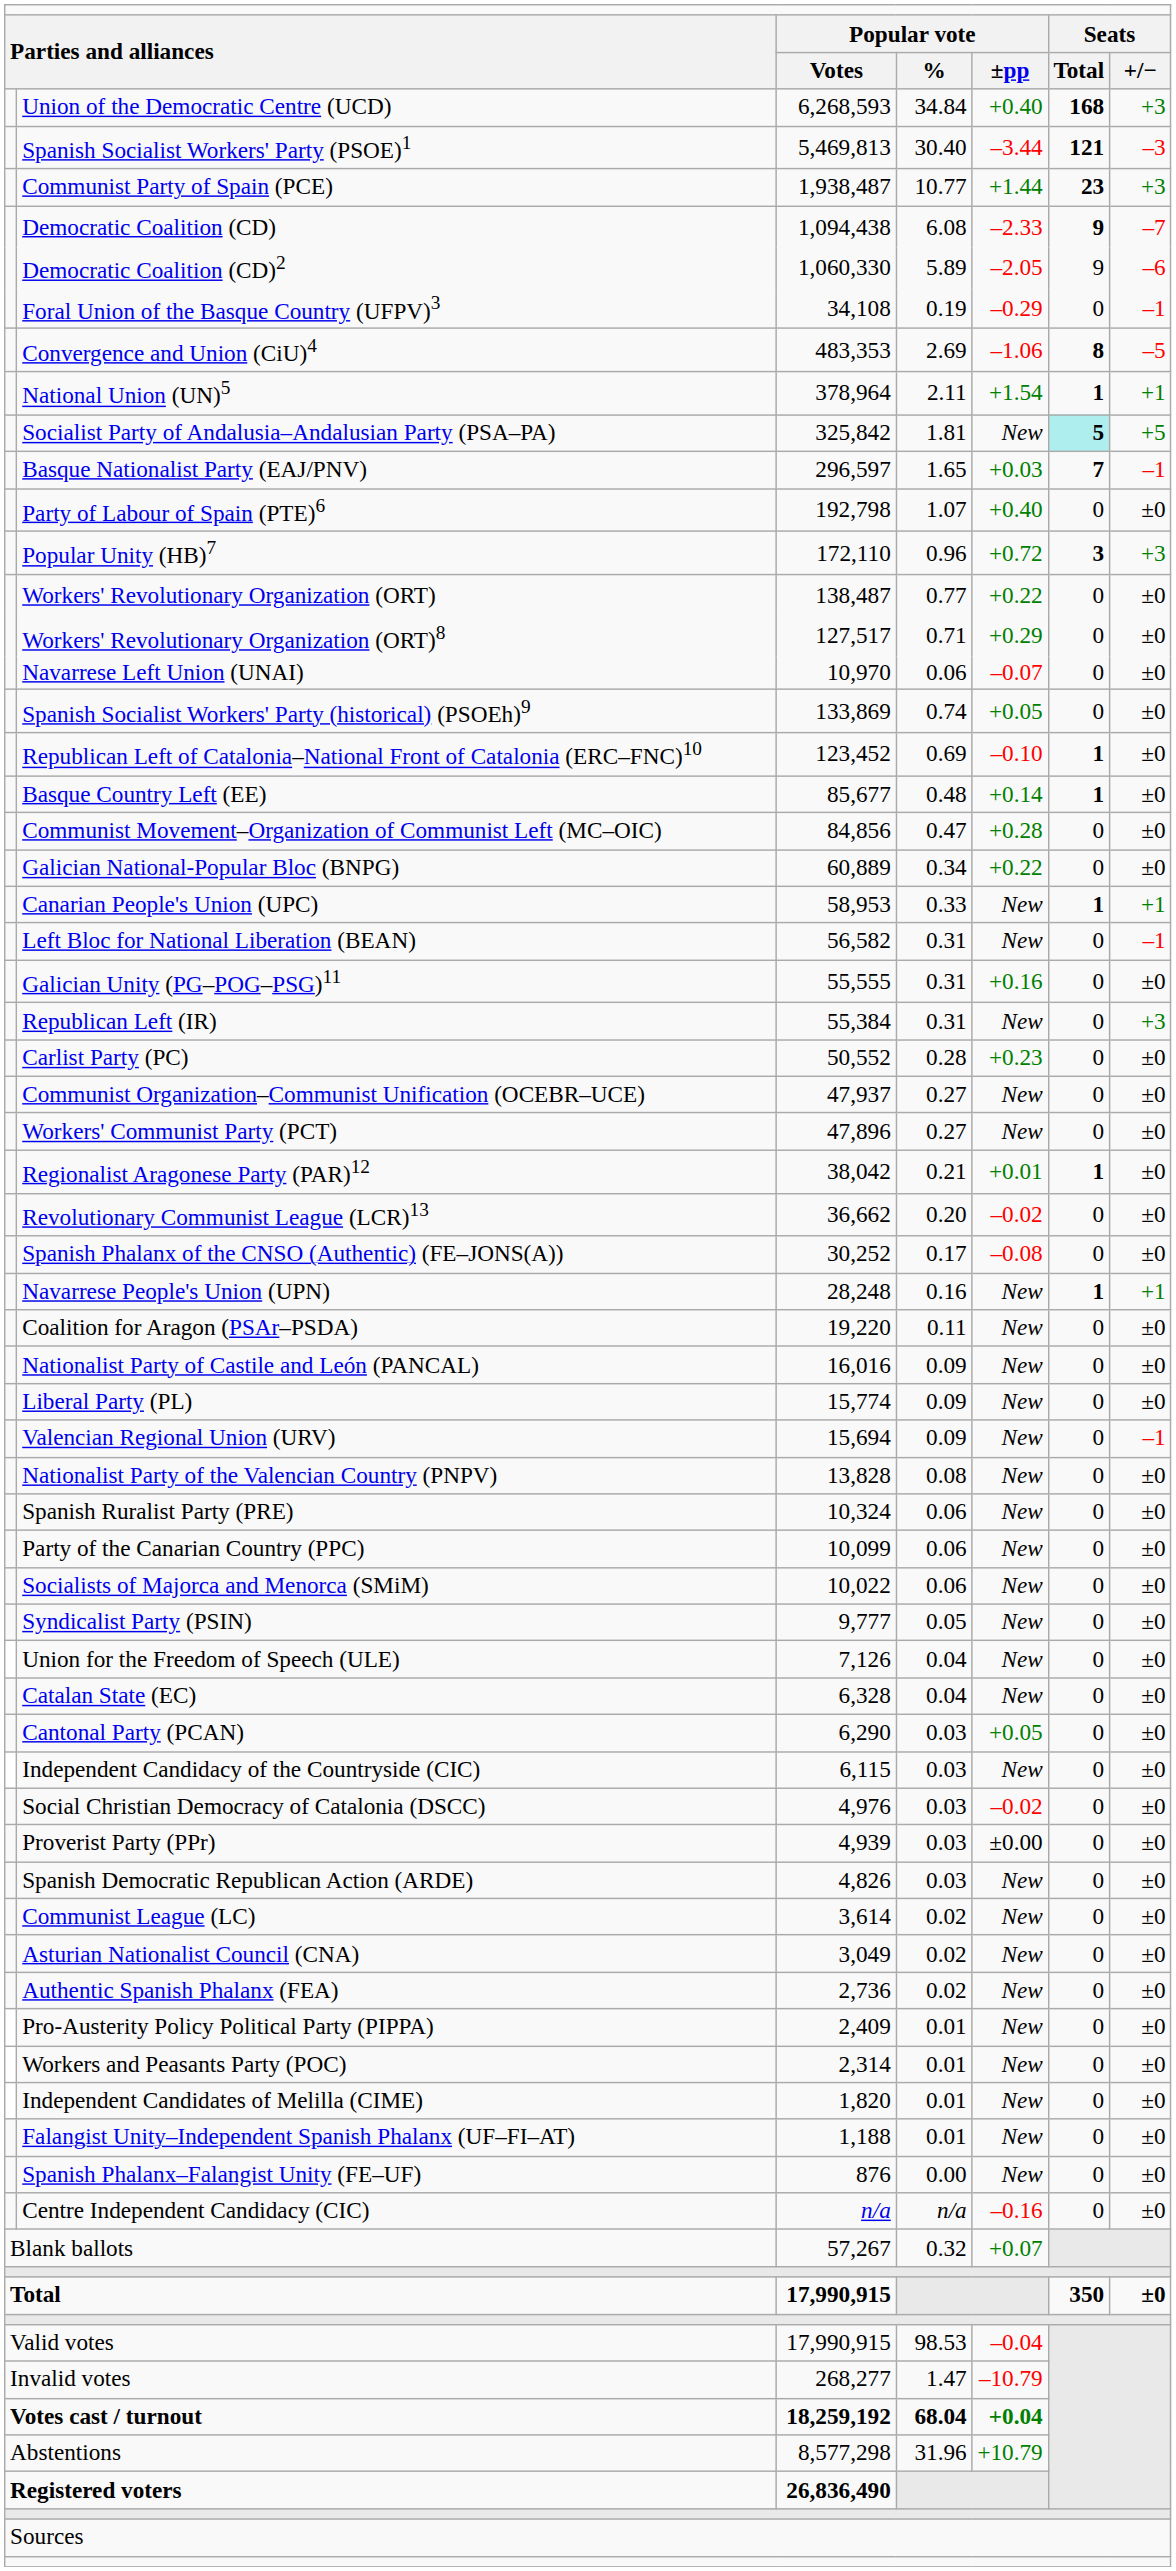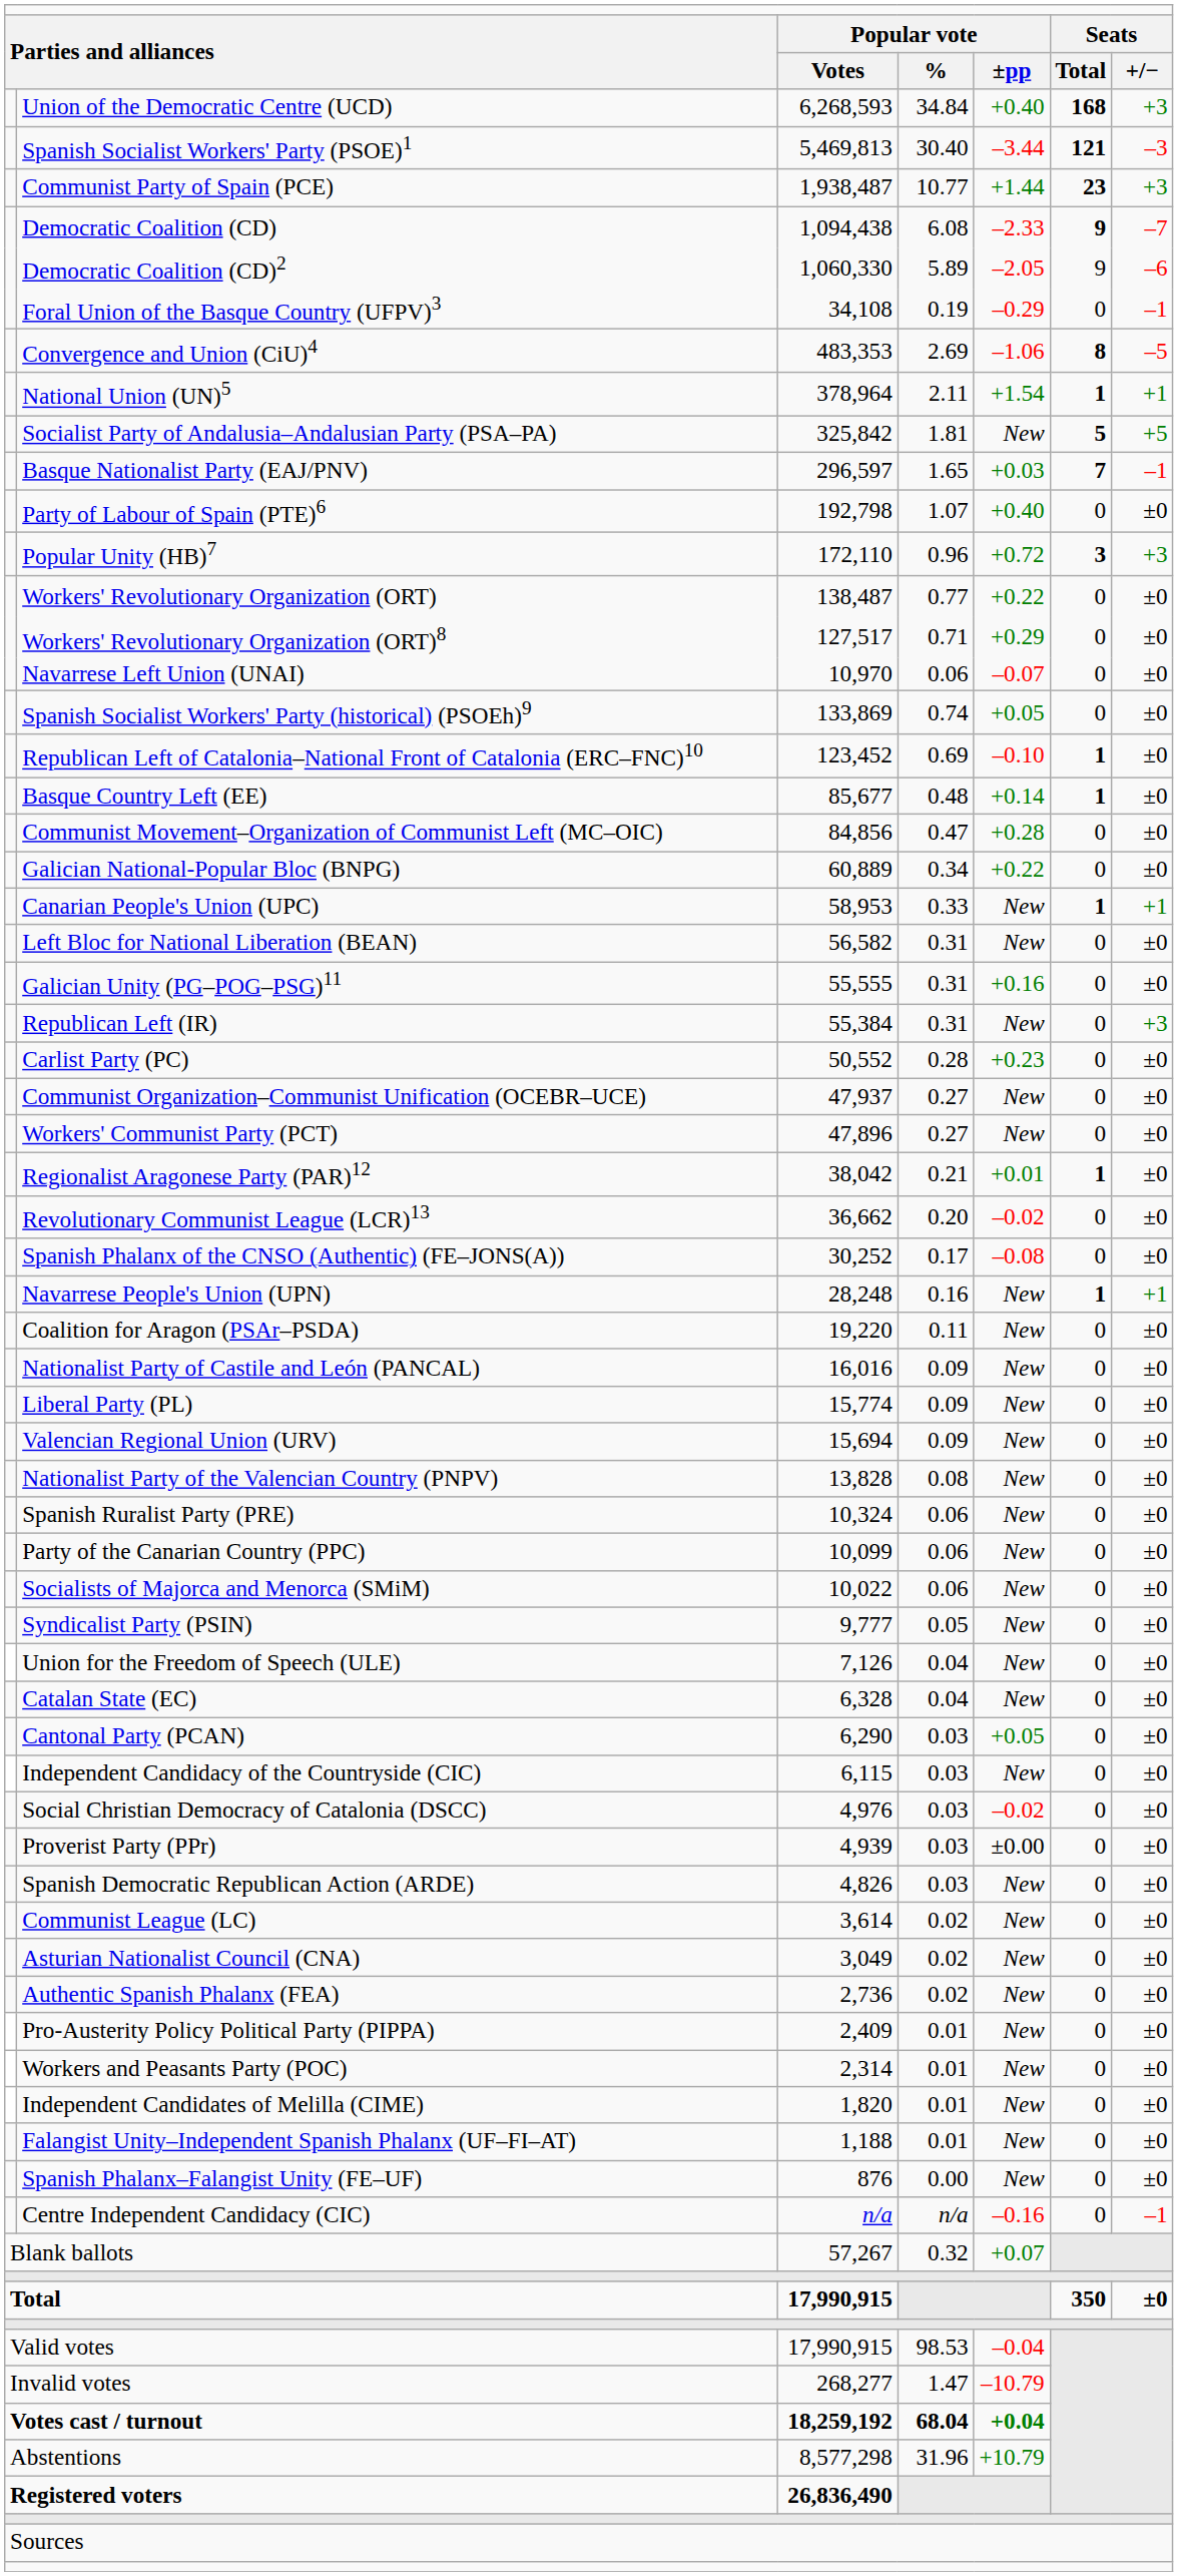Socialist Party of Andalusia–Andalusian Party (PSA–PA) | column 6: paleturquoise background -> no background
Left Bloc for National Liberation (BEAN) | column 7: –1 -> ±0
Valencian Regional Union (URV) | column 7: –1 -> ±0
Centre Independent Candidacy (CIC) | column 7: ±0 -> –1
